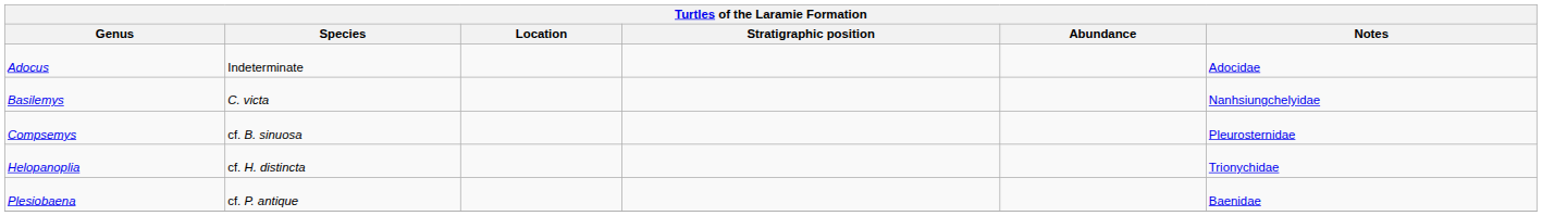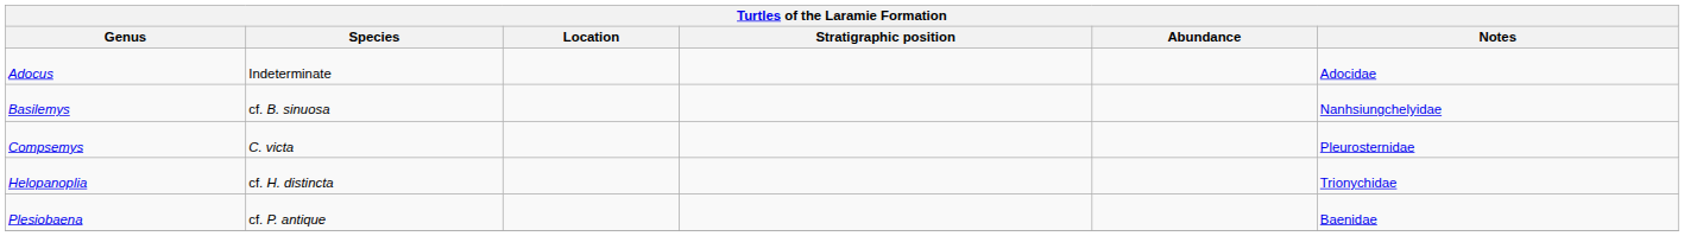Basilemys | Species: C. victa -> cf. B. sinuosa
Compsemys | Species: cf. B. sinuosa -> C. victa
